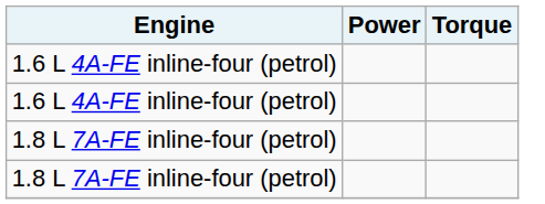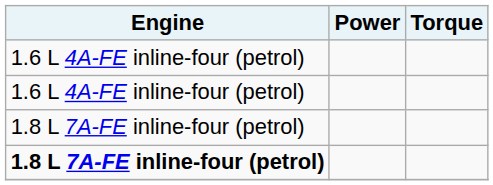row 5 | Engine: normal -> bold
